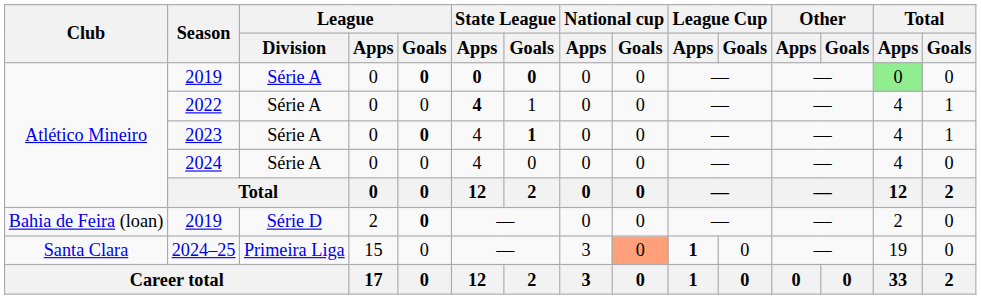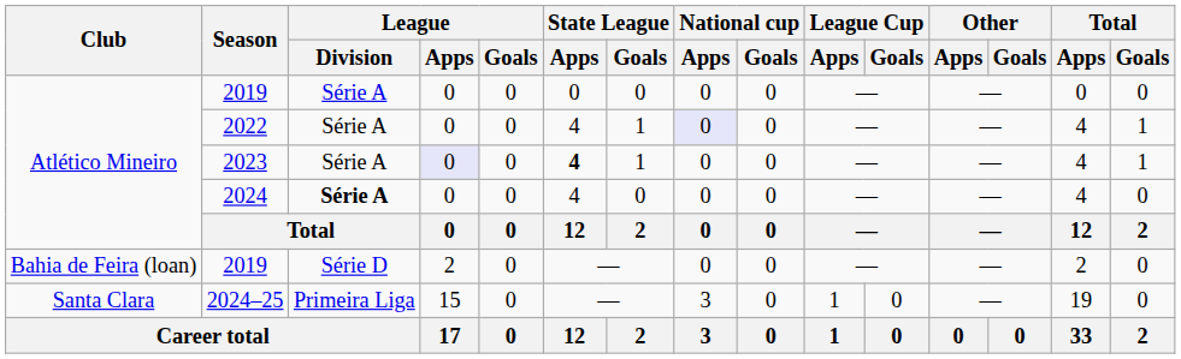Atlético Mineiro / 2019 | League / Goals: bold -> normal
Atlético Mineiro / 2019 | State League / Apps: bold -> normal
Atlético Mineiro / 2019 | State League / Goals: bold -> normal
Atlético Mineiro / 2019 | Total / Apps: lightgreen background -> no background
2022 | State League / Apps: bold -> normal
2022 | National cup / Apps: no background -> lavender background
2023 | League / Apps: no background -> lavender background
2023 | League / Goals: bold -> normal
2023 | State League / Apps: normal -> bold
2023 | State League / Goals: bold -> normal
2024 | League / Division: normal -> bold
Bahia de Feira (loan) / 2019 | League / Goals: bold -> normal
2024–25 | National cup / Goals: lightsalmon background -> no background
2024–25 | League Cup / Apps: bold -> normal
